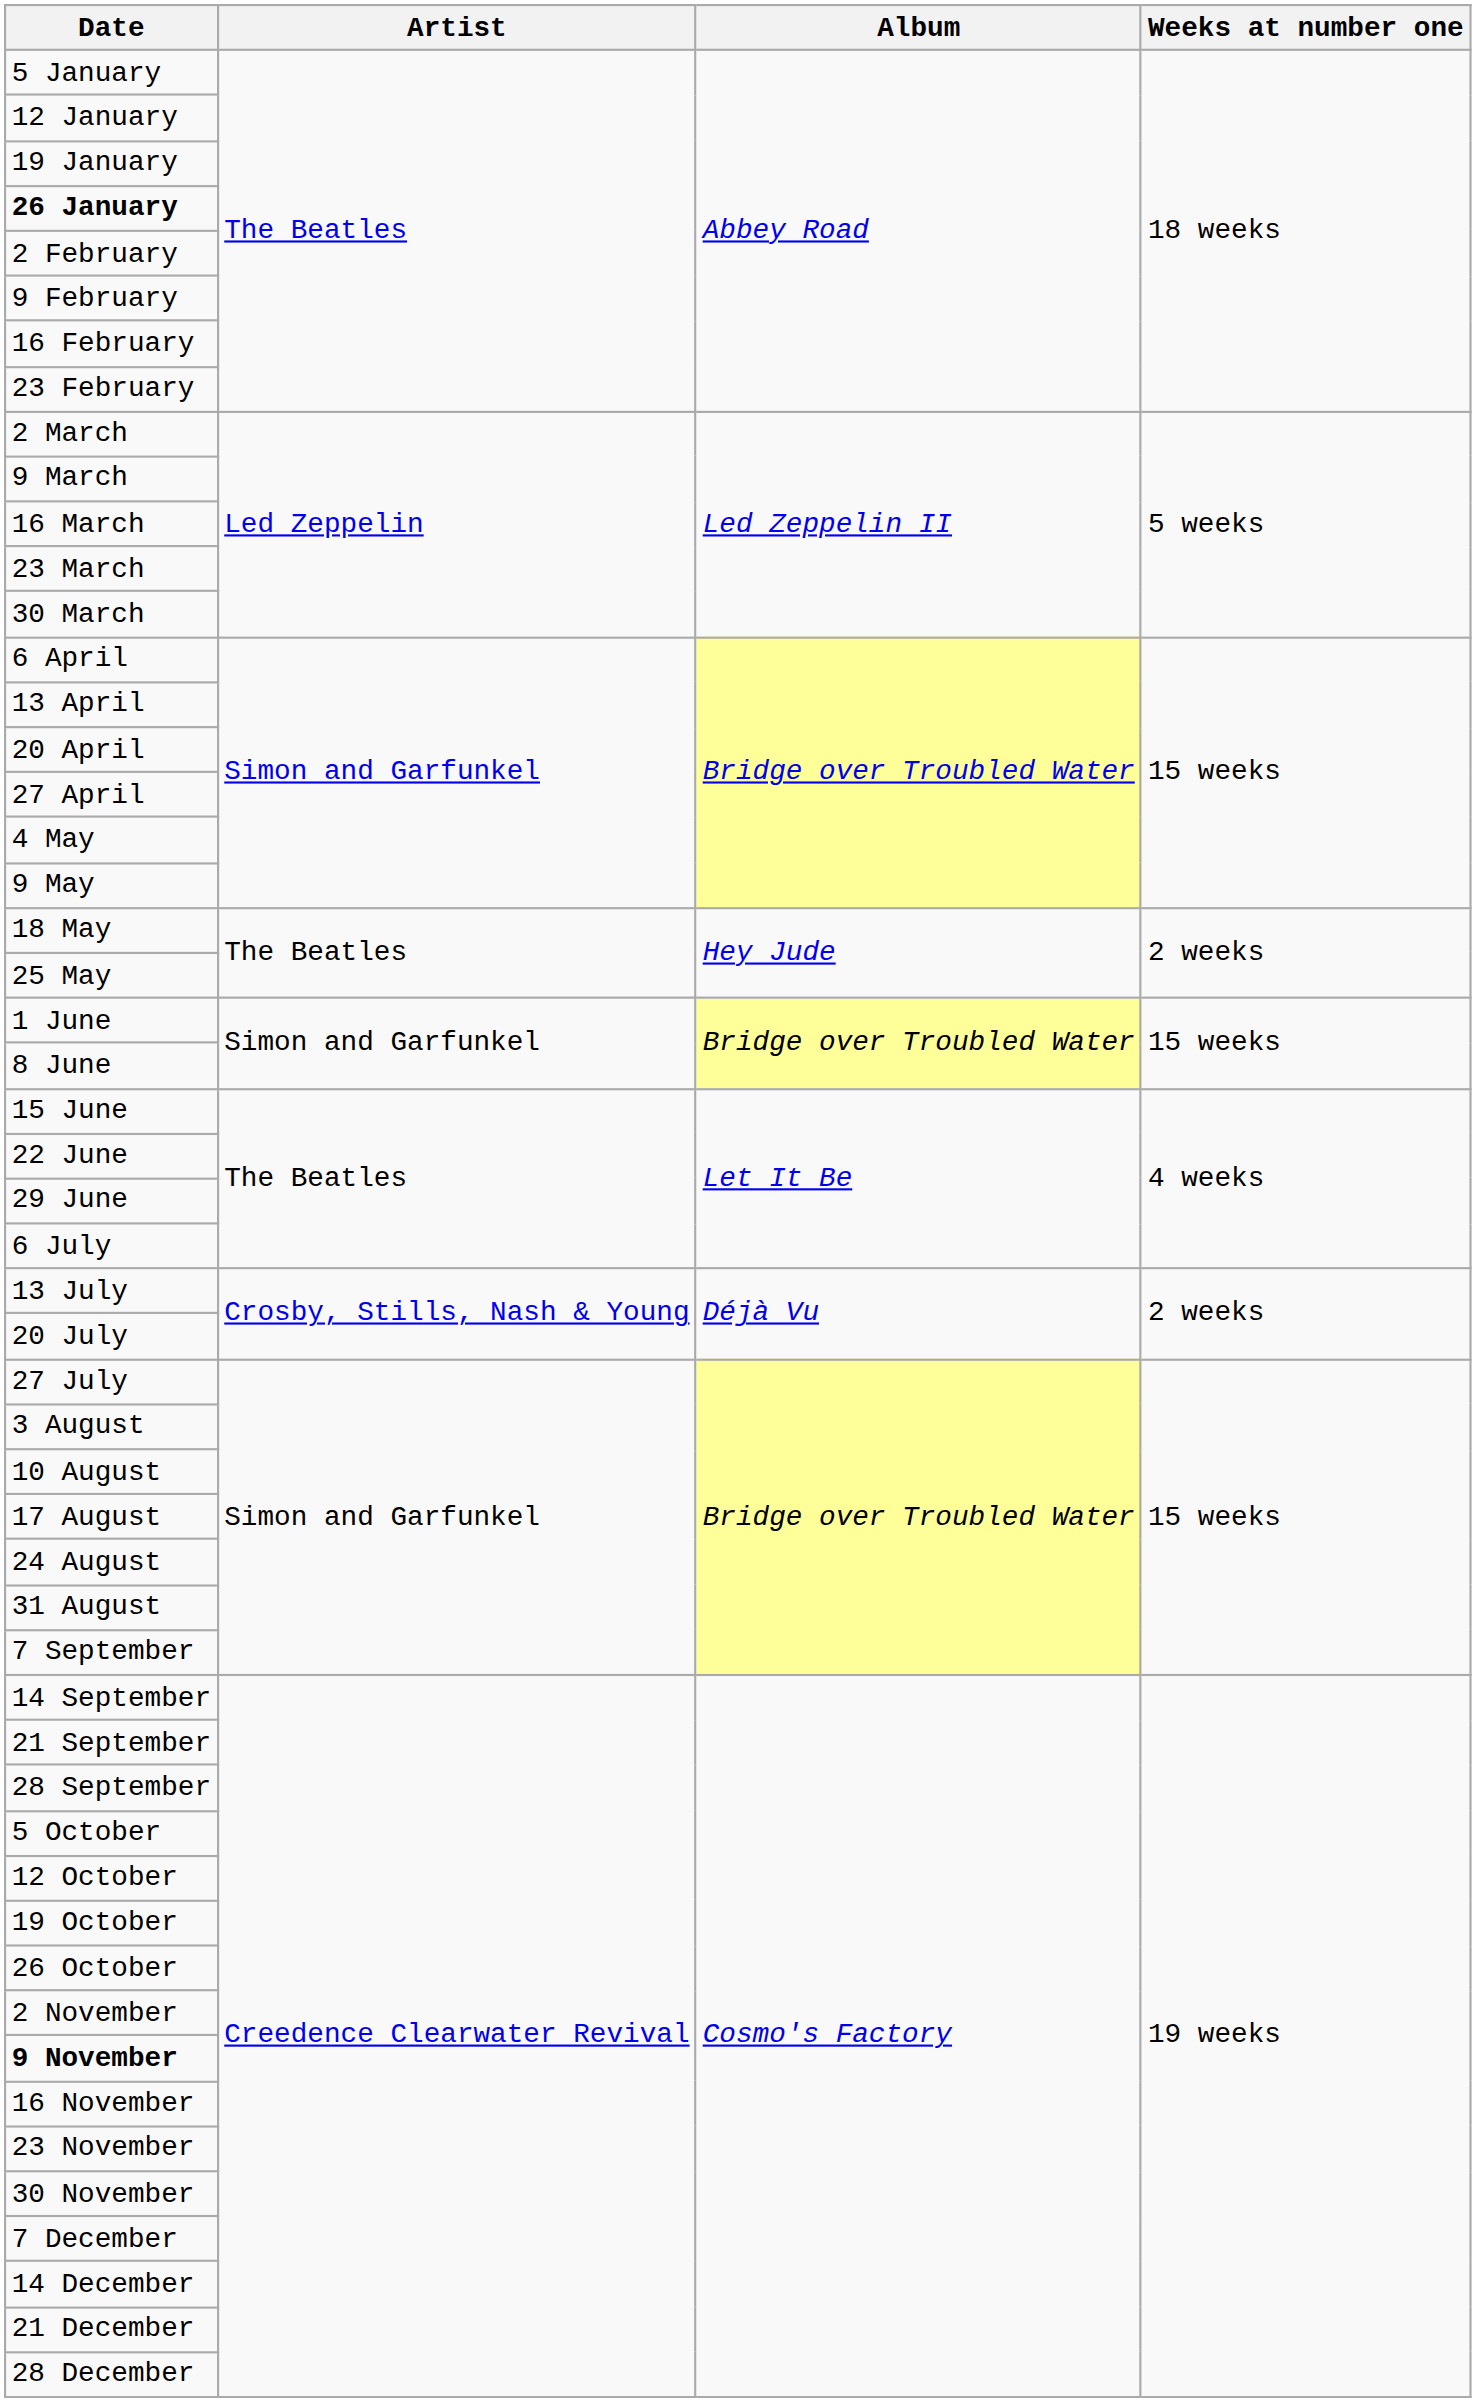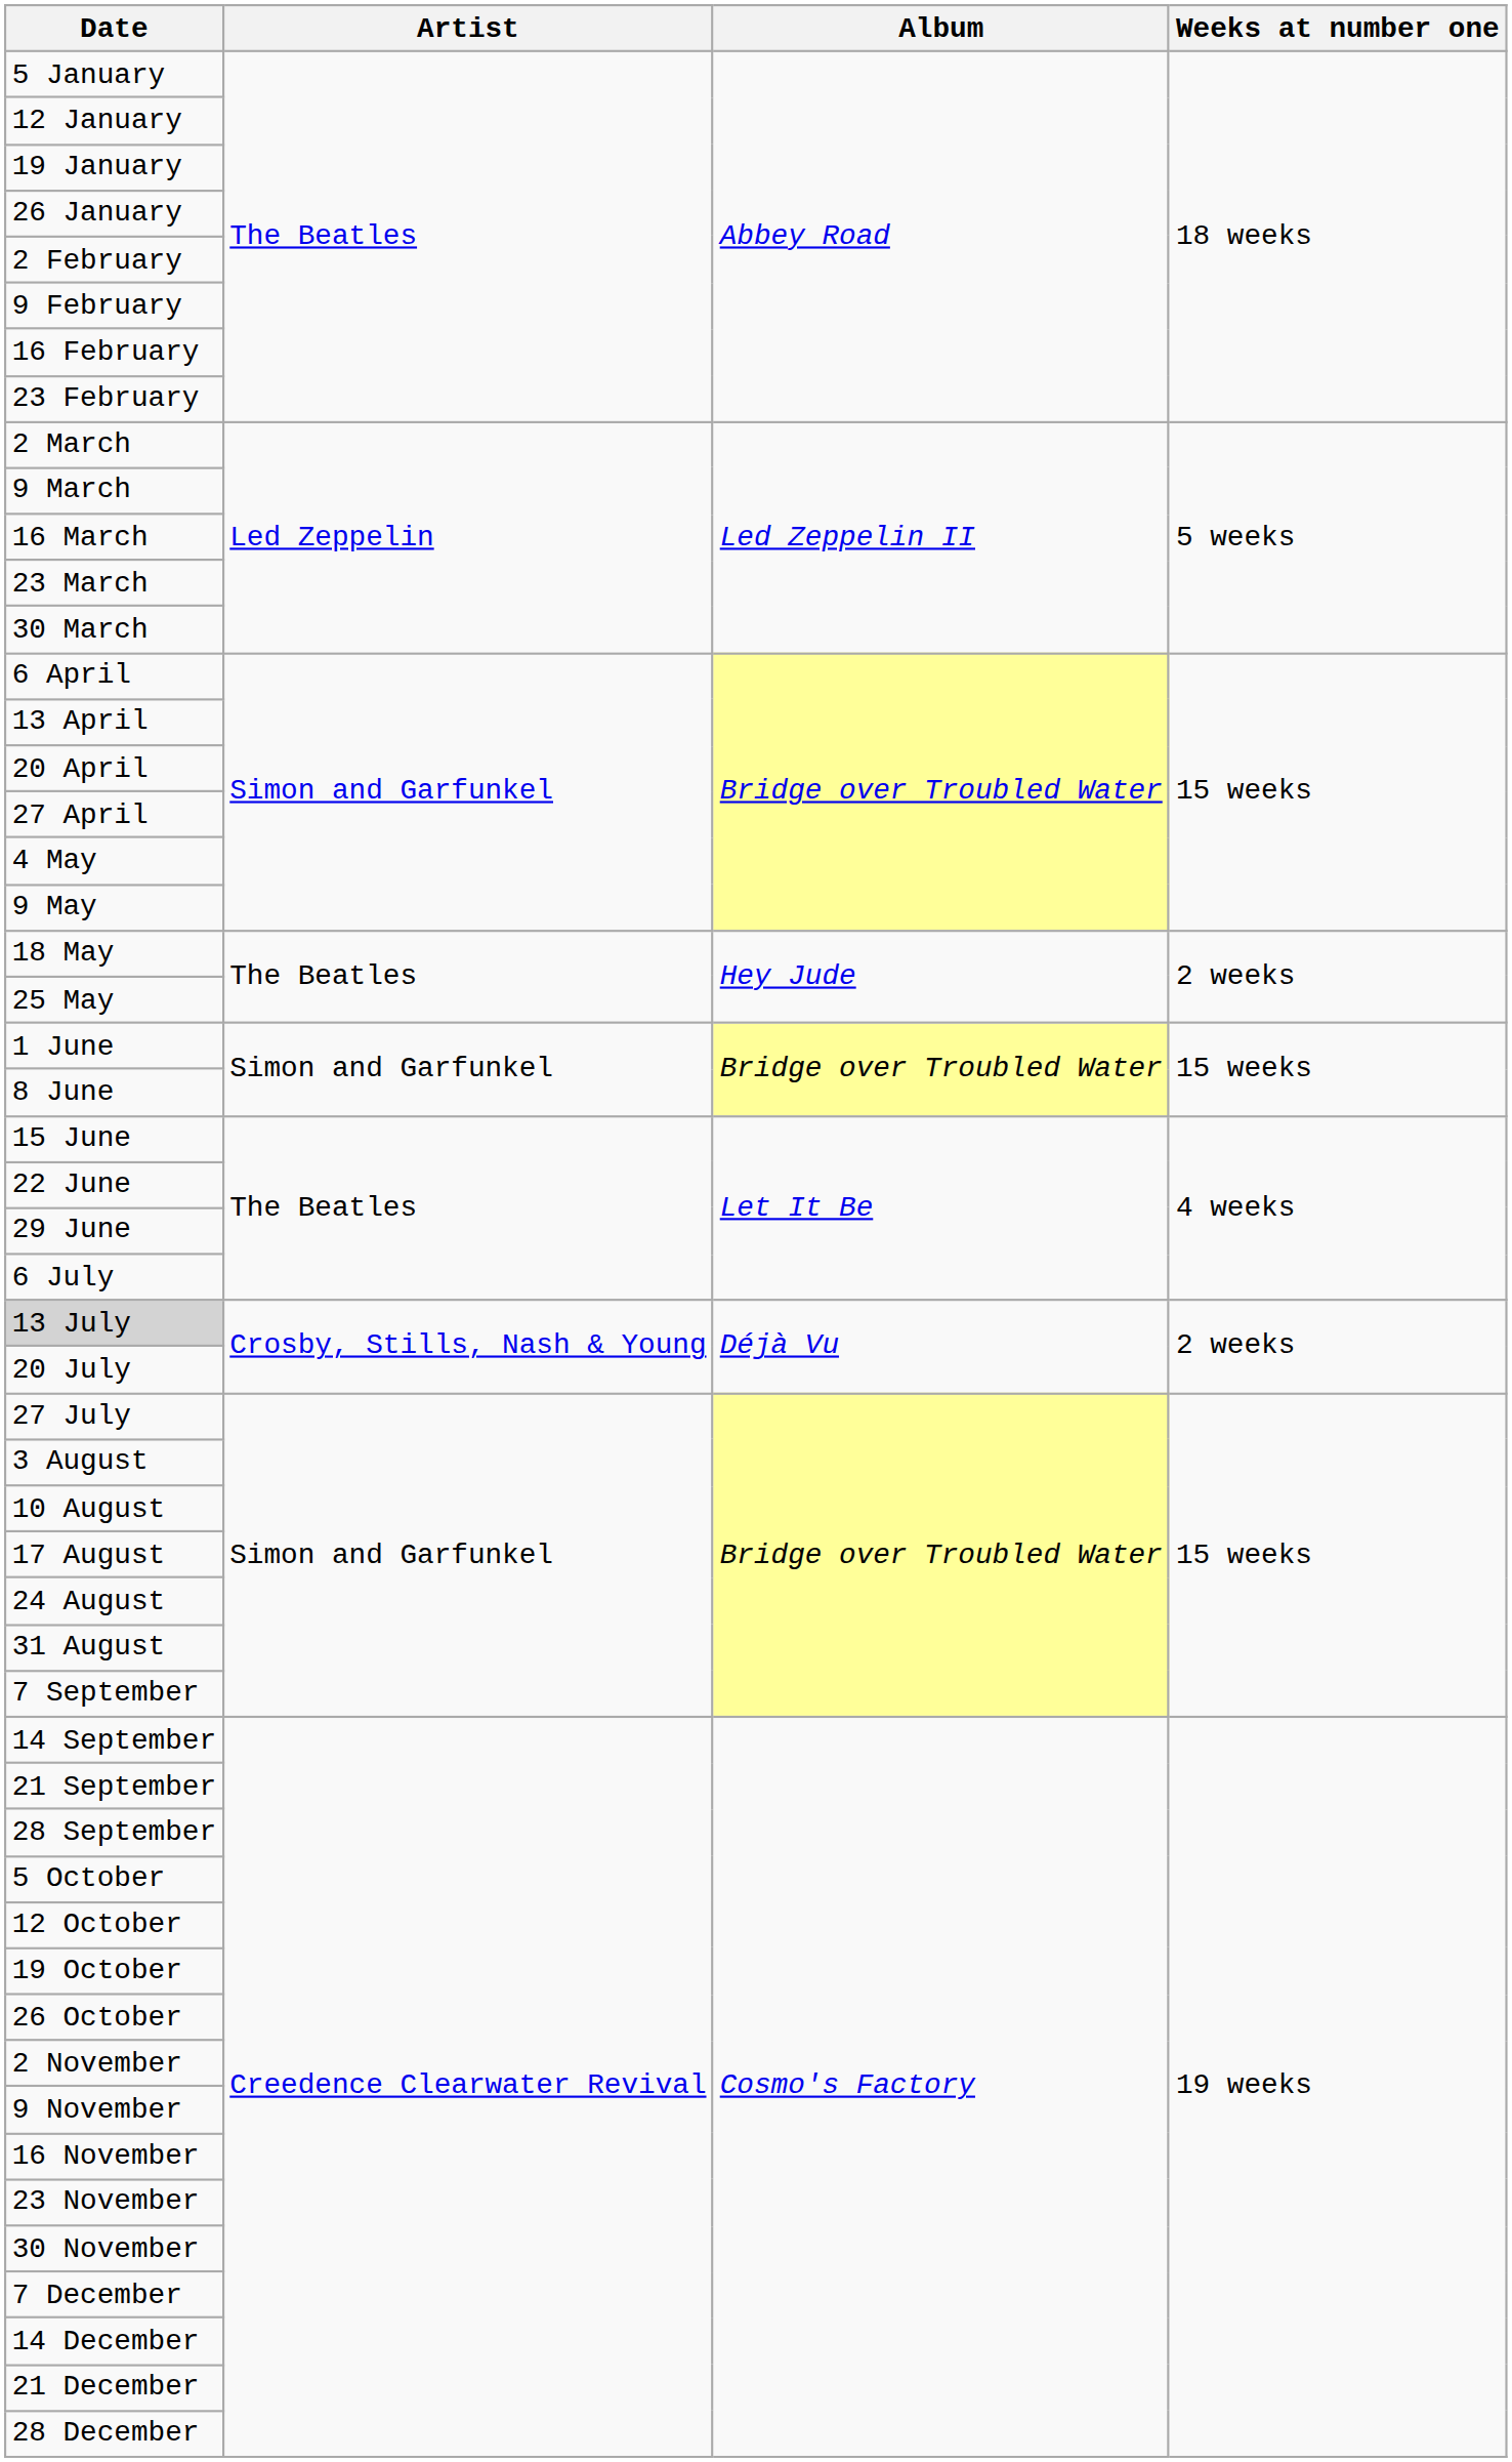26 January | Date: bold -> normal
13 July | Date: no background -> lightgrey background
9 November | Date: bold -> normal
